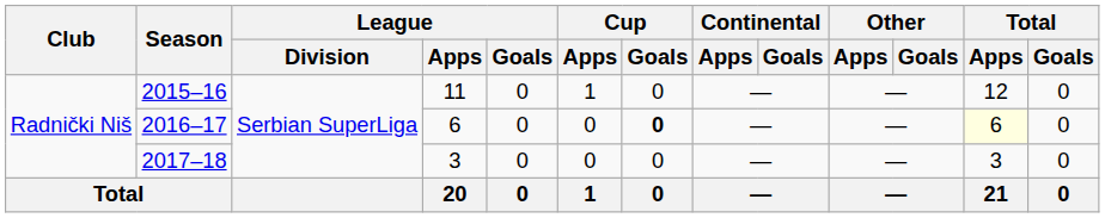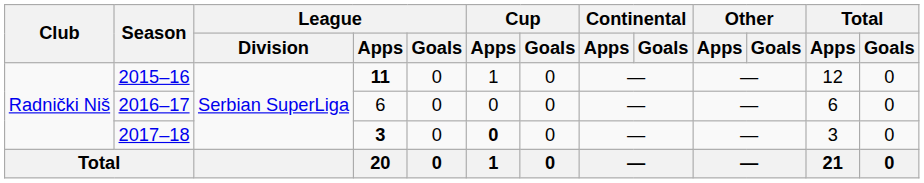2015–16 | League / Apps: normal -> bold
2016–17 | Cup / Goals: bold -> normal
2016–17 | Total / Apps: lightyellow background -> no background
2017–18 | League / Apps: normal -> bold
2017–18 | Cup / Apps: normal -> bold
